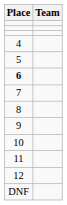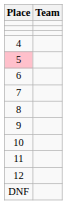row 6 | Place: no background -> pink background
row 7 | Place: bold -> normal
